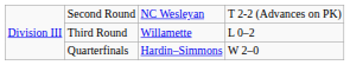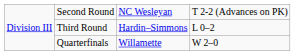Third Round | column 3: Willamette -> Hardin–Simmons
Quarterfinals | column 3: Hardin–Simmons -> Willamette
